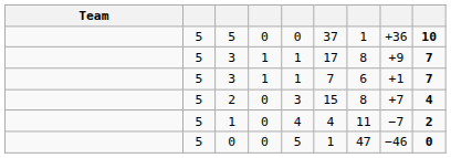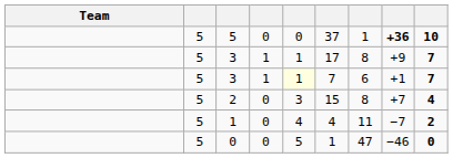row 2 | column 8: normal -> bold
row 4 | column 5: no background -> lightyellow background
